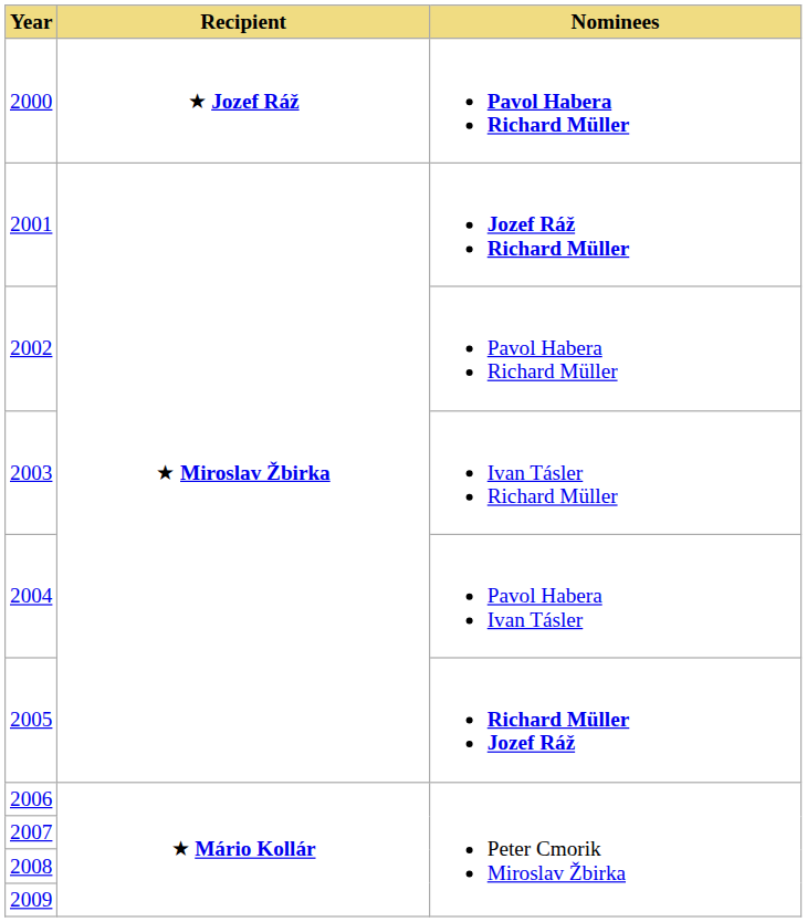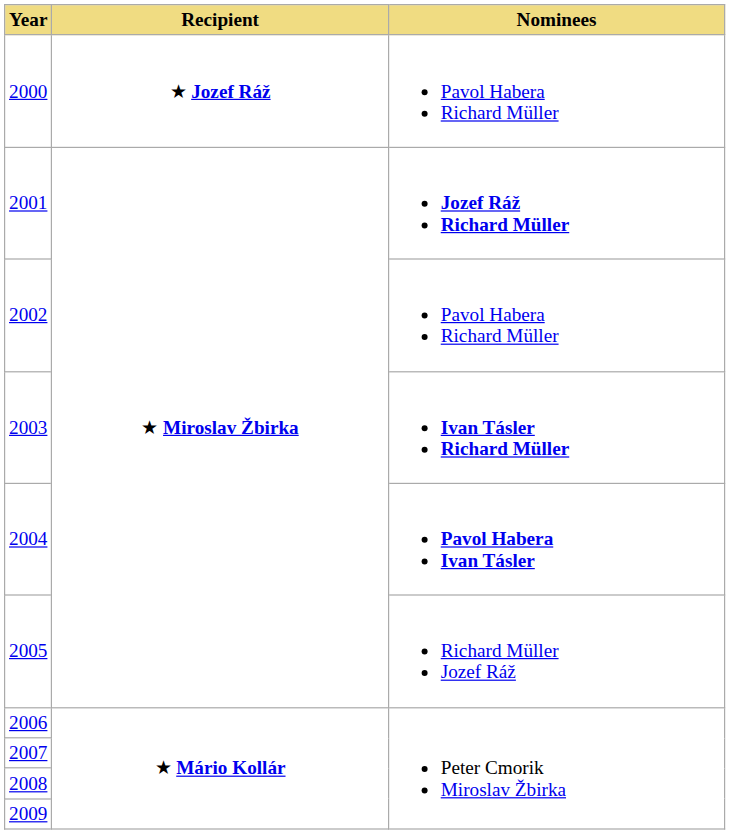2000 | Nominees: bold -> normal
2003 | Nominees: normal -> bold
2004 | Nominees: normal -> bold
2005 | Nominees: bold -> normal
